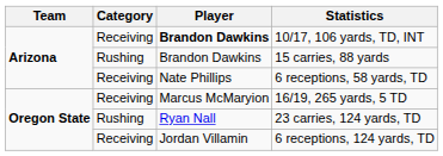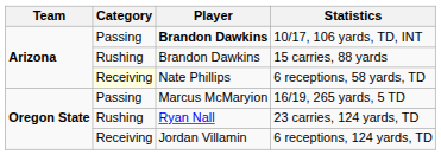10/17, 106 yards, TD, INT | Category: Receiving -> Passing
6 receptions, 58 yards, TD | Category: no background -> lightyellow background
16/19, 265 yards, 5 TD | Category: Receiving -> Passing
